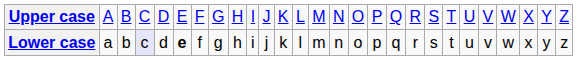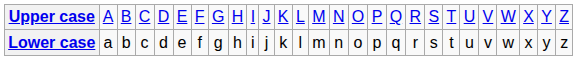Lower case | column 4: lavender background -> no background
Lower case | column 6: bold -> normal
